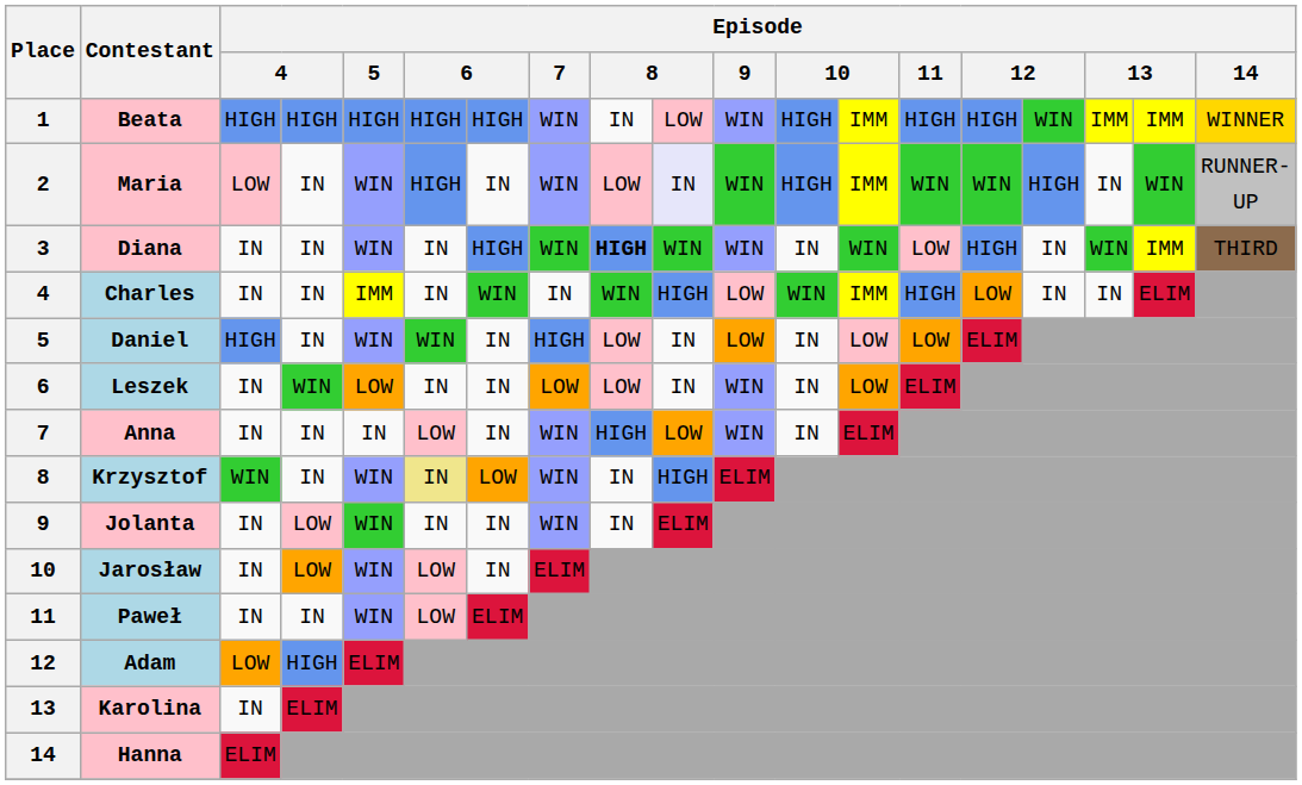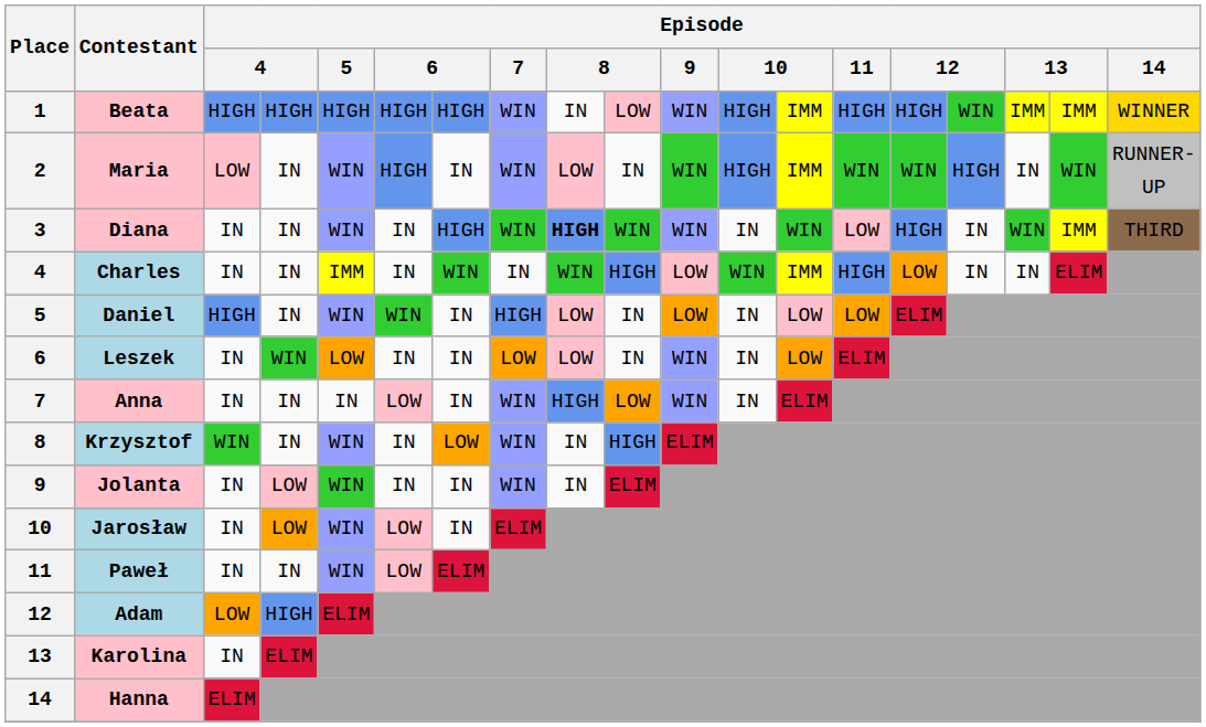Maria | column 10: lavender background -> no background
Krzysztof | column 6: khaki background -> no background
